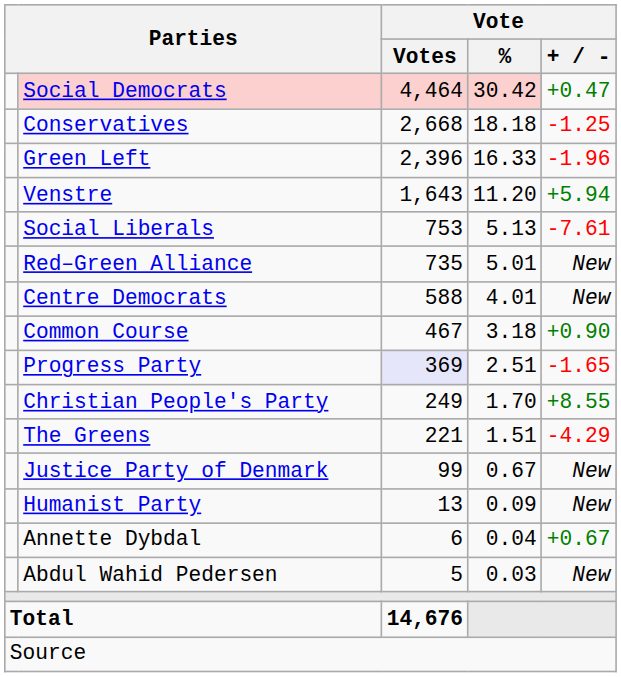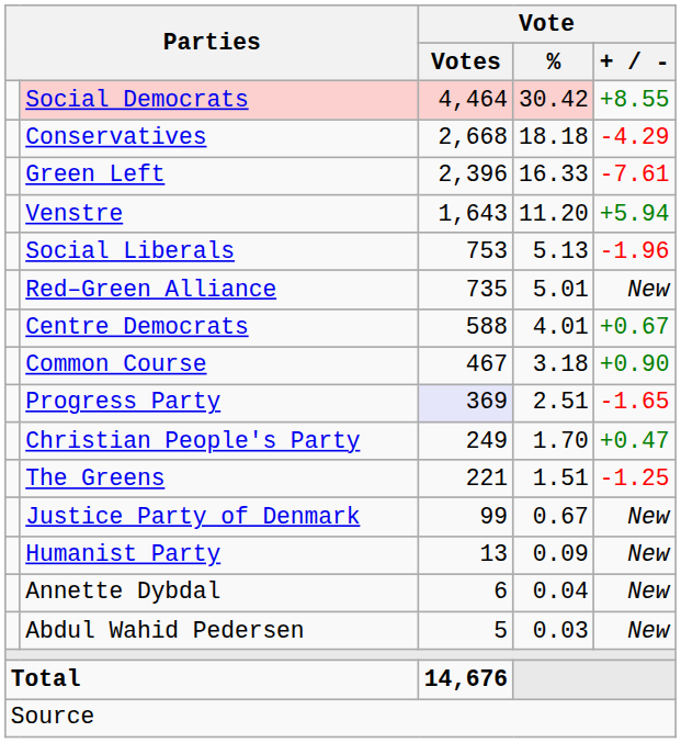Social Democrats | Vote / + / -: +0.47 -> +8.55
Conservatives | Vote / + / -: -1.25 -> -4.29
Green Left | Vote / + / -: -1.96 -> -7.61
Social Liberals | Vote / + / -: -7.61 -> -1.96
Centre Democrats | Vote / + / -: New -> +0.67
Christian People's Party | Vote / + / -: +8.55 -> +0.47
The Greens | Vote / + / -: -4.29 -> -1.25
Annette Dybdal | Vote / + / -: +0.67 -> New
